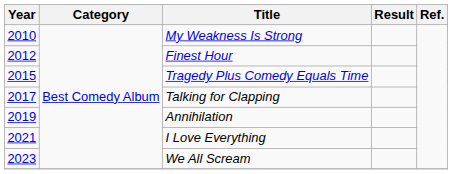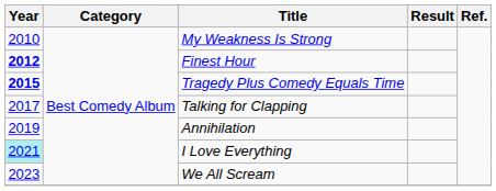Finest Hour | Year: normal -> bold
Tragedy Plus Comedy Equals Time | Year: normal -> bold
I Love Everything | Year: no background -> paleturquoise background
